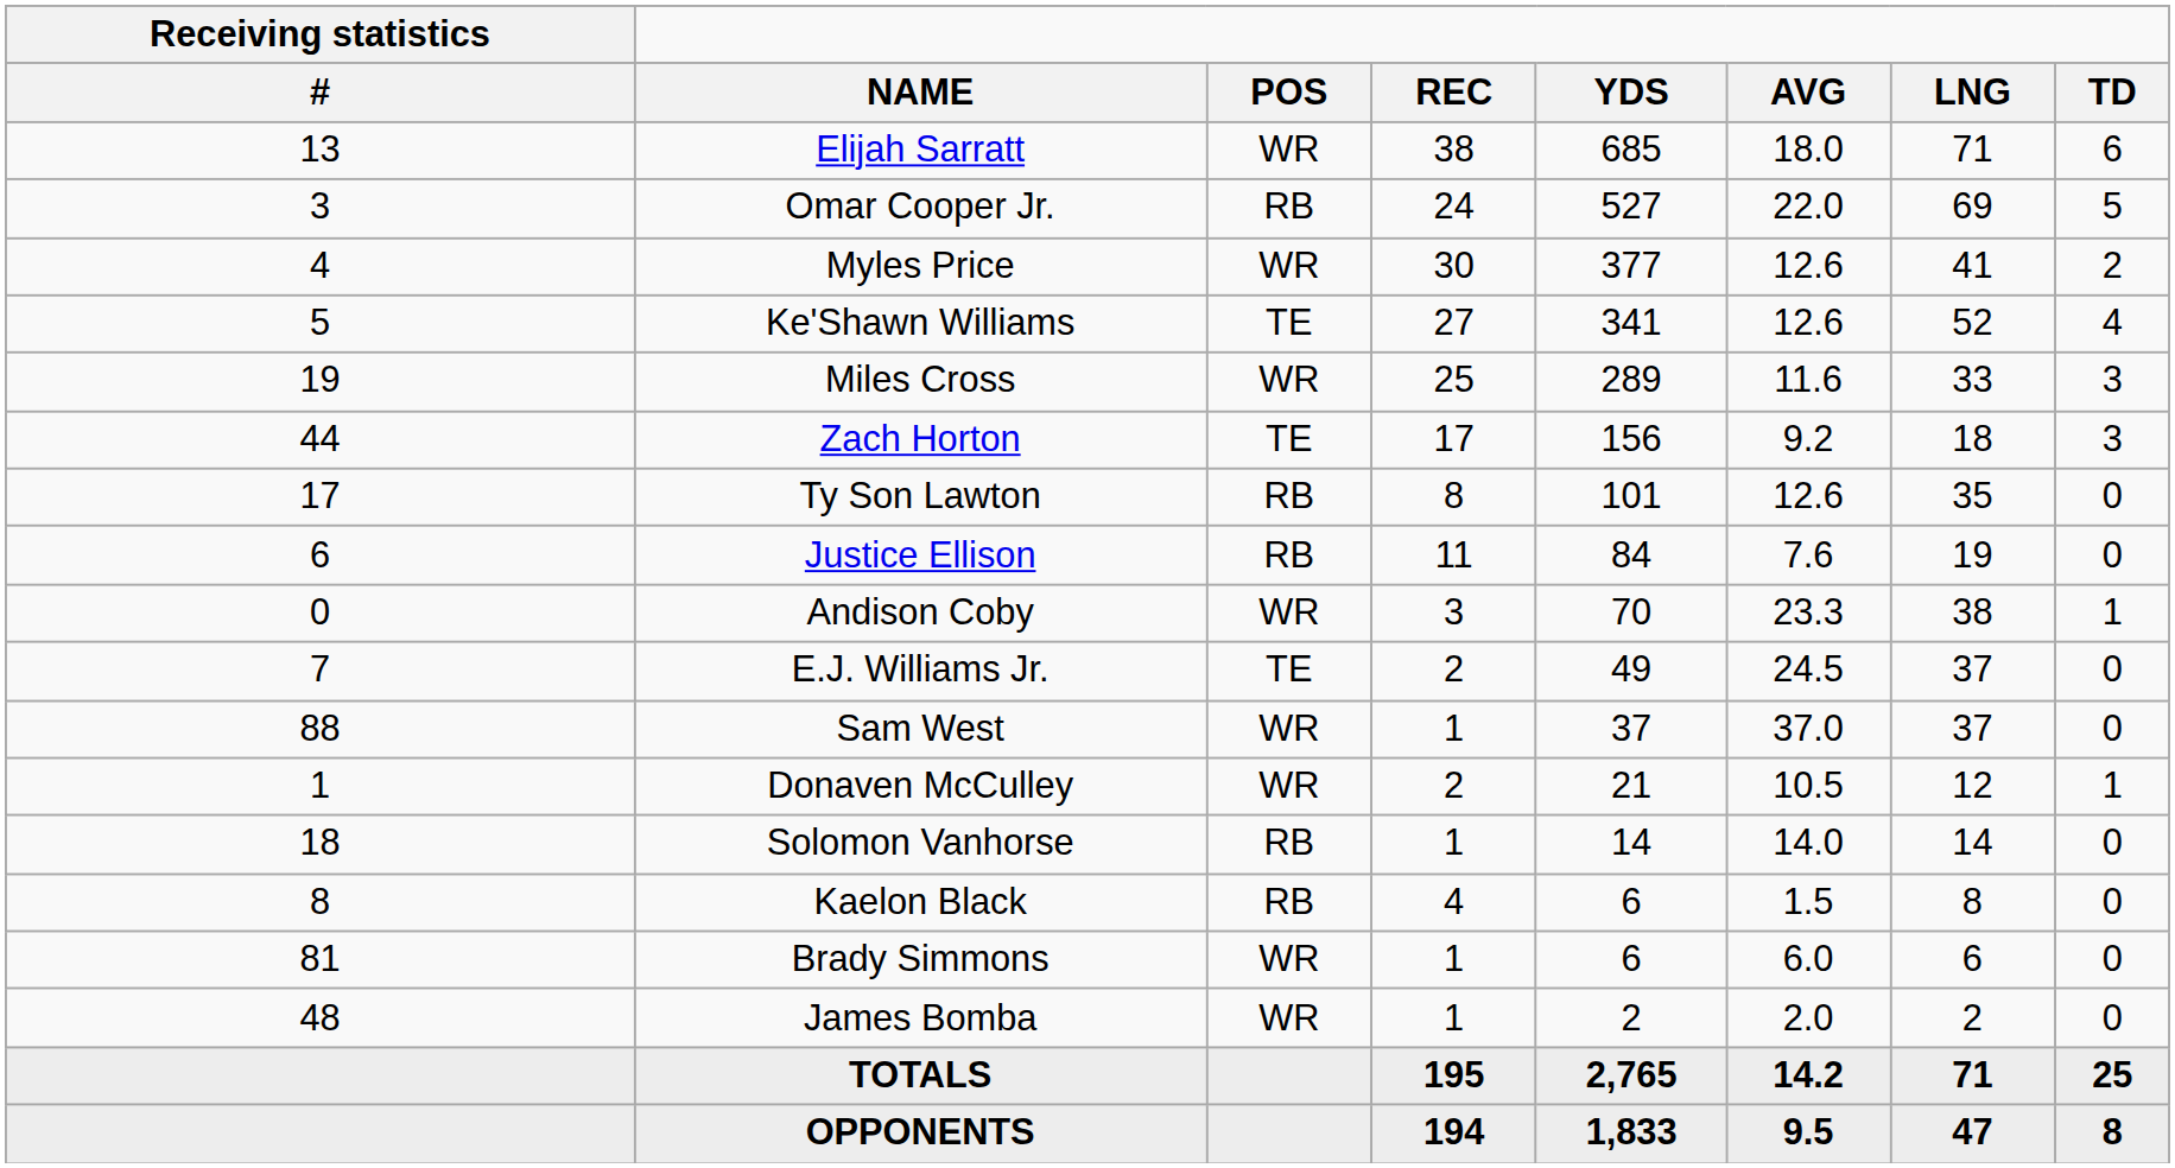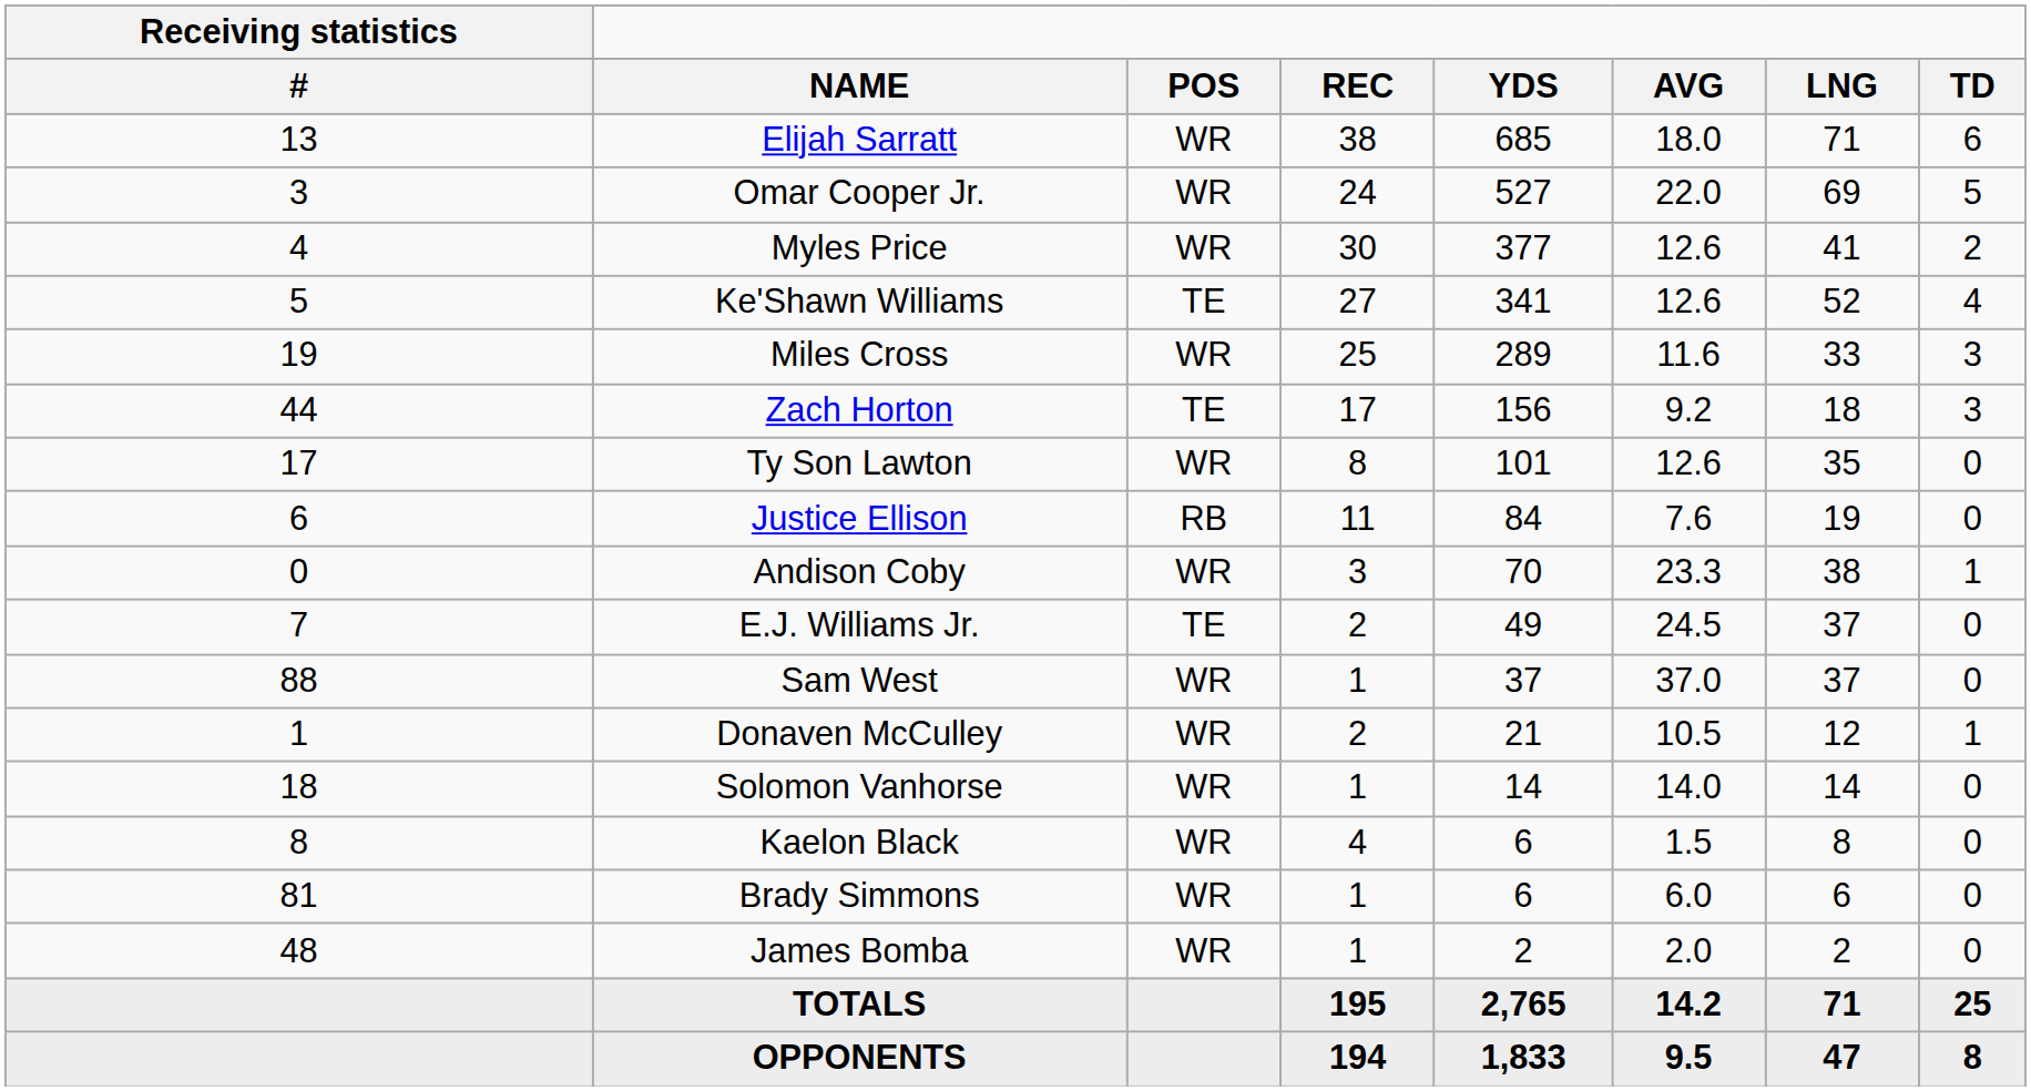Omar Cooper Jr. | POS: RB -> WR
Ty Son Lawton | POS: RB -> WR
Solomon Vanhorse | POS: RB -> WR
Kaelon Black | POS: RB -> WR
